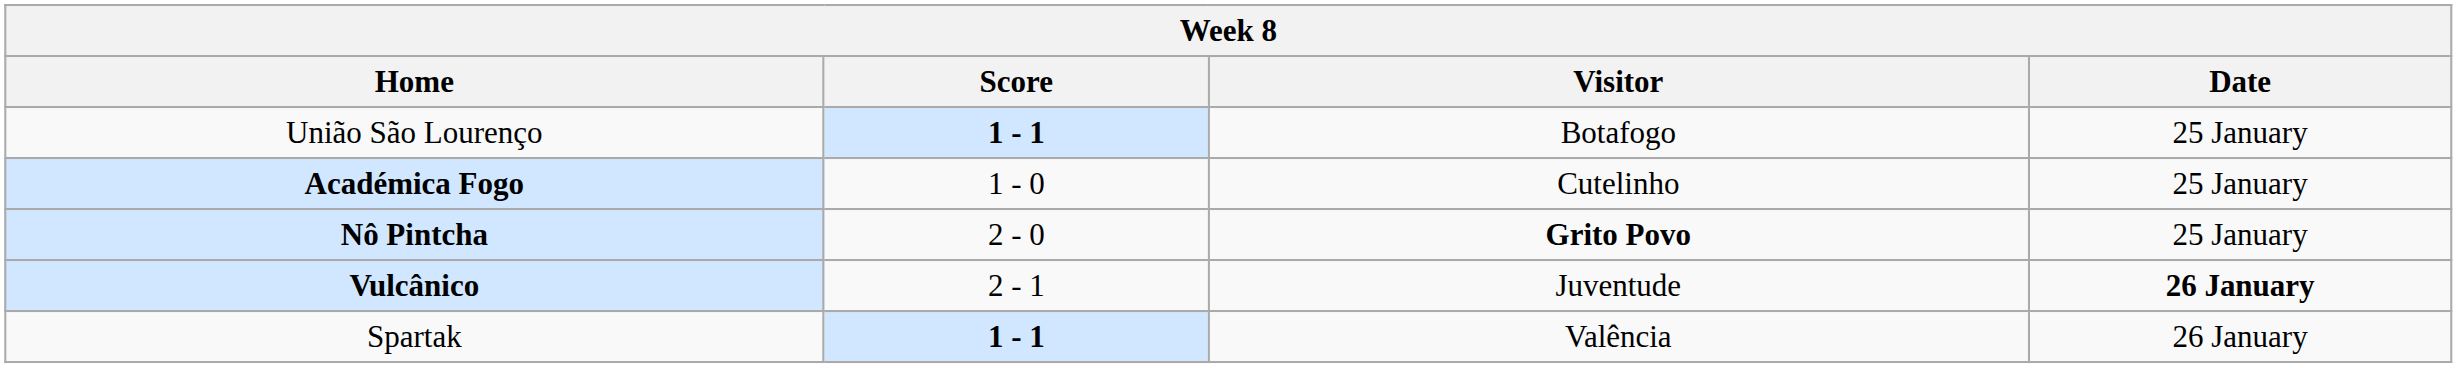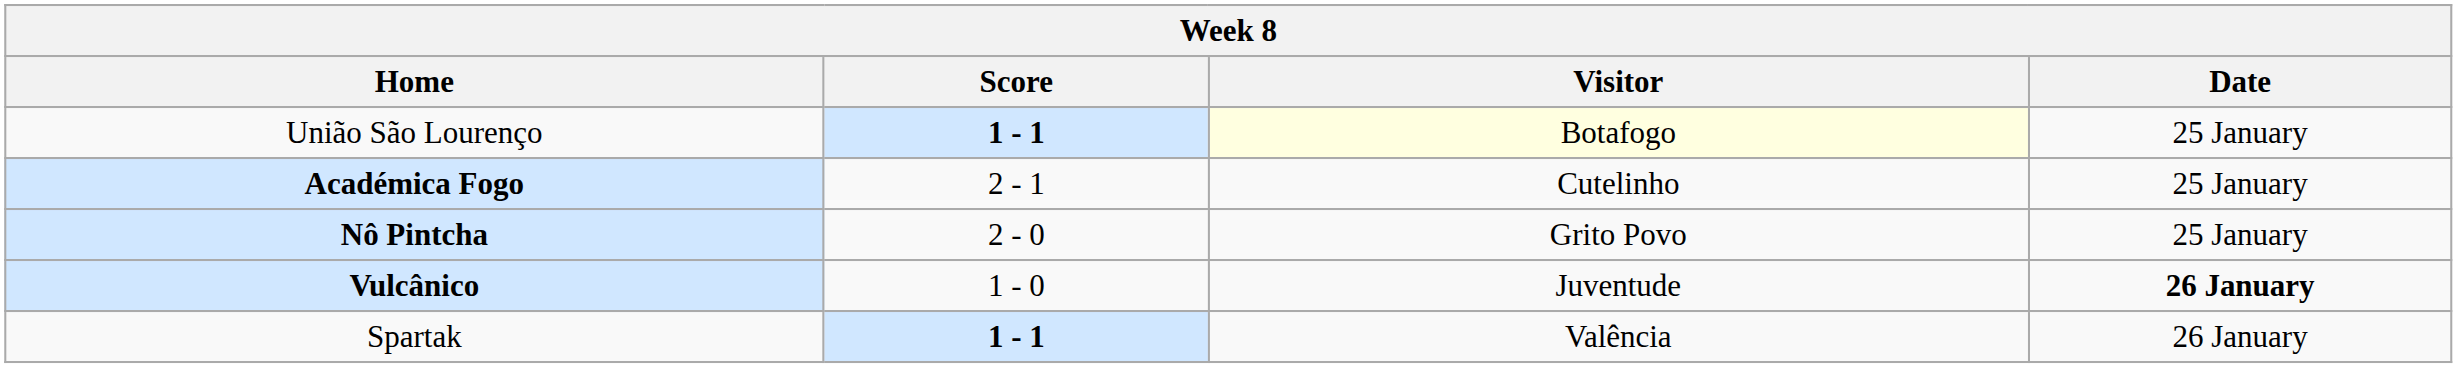União São Lourenço | Visitor: no background -> lightyellow background
Académica Fogo | Score: 1 - 0 -> 2 - 1
Nô Pintcha | Visitor: bold -> normal
Vulcânico | Score: 2 - 1 -> 1 - 0
